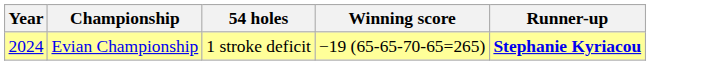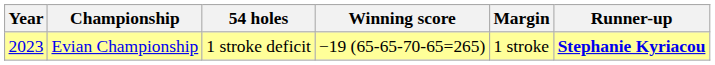+ column: Margin | 1 stroke
Evian Championship | Year: 2024 -> 2023
